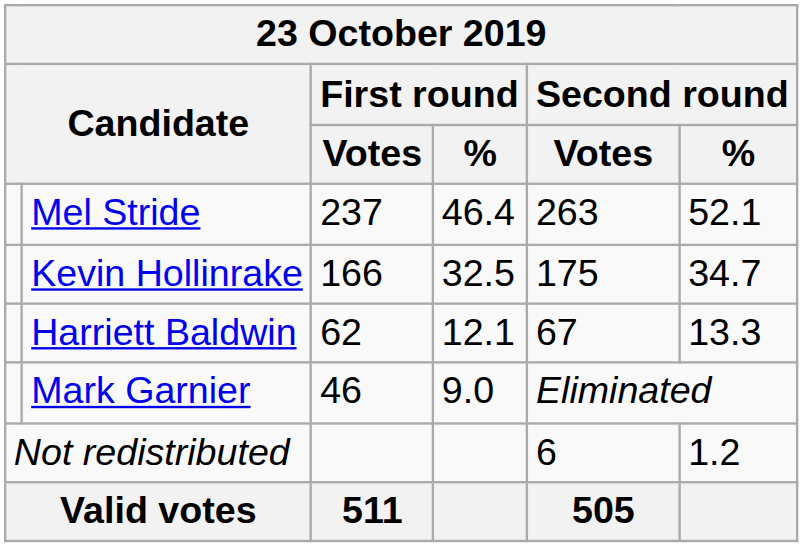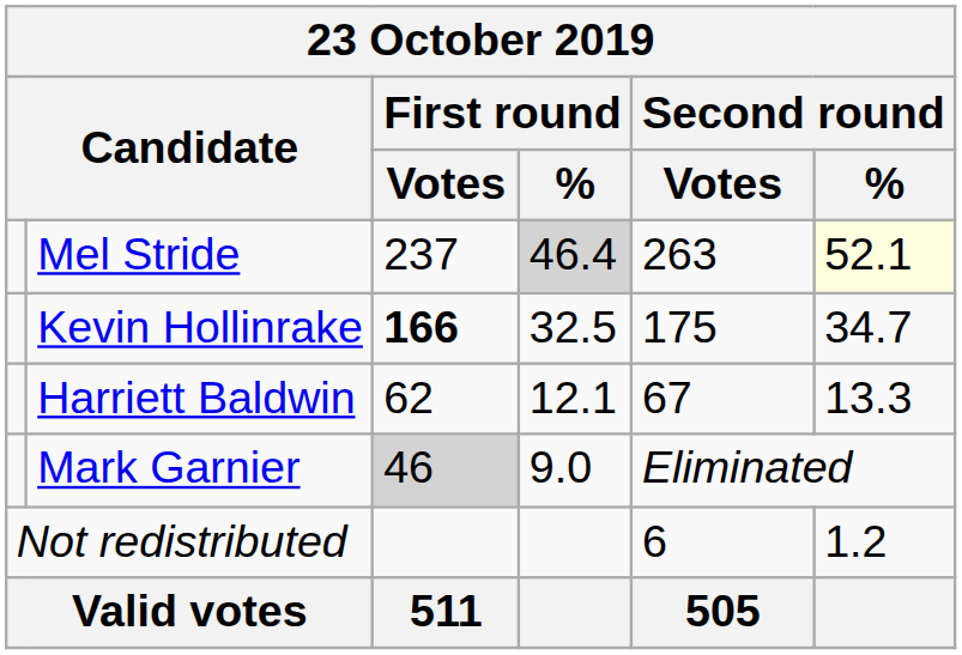Mel Stride | First round / %: no background -> lightgrey background
Mel Stride | Second round / %: no background -> lightyellow background
Kevin Hollinrake | First round / Votes: normal -> bold
Mark Garnier | First round / Votes: no background -> lightgrey background
